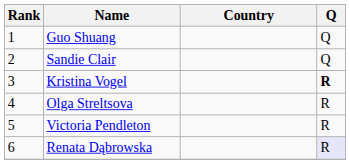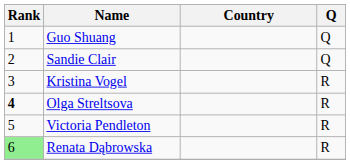Kristina Vogel | Q: bold -> normal
Olga Streltsova | Rank: normal -> bold
Renata Dąbrowska | Rank: no background -> lightgreen background
Renata Dąbrowska | Q: lavender background -> no background
